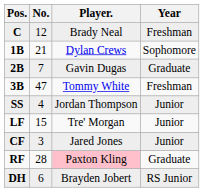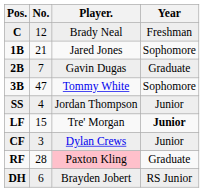1B | Player.: Dylan Crews -> Jared Jones
3B | Year: Freshman -> Sophomore
LF | Year: normal -> bold
CF | Player.: Jared Jones -> Dylan Crews
